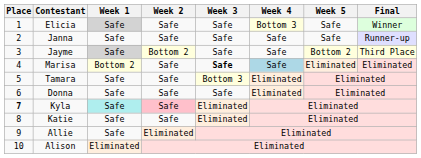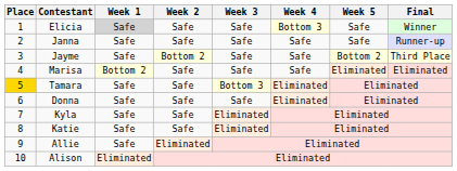Jayme | Week 1: lightgrey background -> no background
Marisa | Week 3: bold -> normal
Marisa | Week 4: lightblue background -> no background
Tamara | Place: no background -> gold background
Kyla | Place: bold -> normal
Kyla | Week 1: paleturquoise background -> no background
Kyla | Week 2: pink background -> no background
